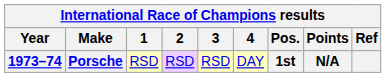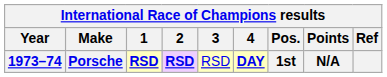Porsche | 1: normal -> bold
Porsche | 2: normal -> bold
Porsche | 4: normal -> bold
